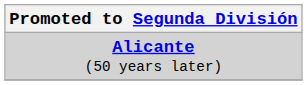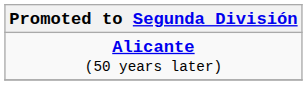Alicante (50 years later) | column 1: lightgrey background -> no background
